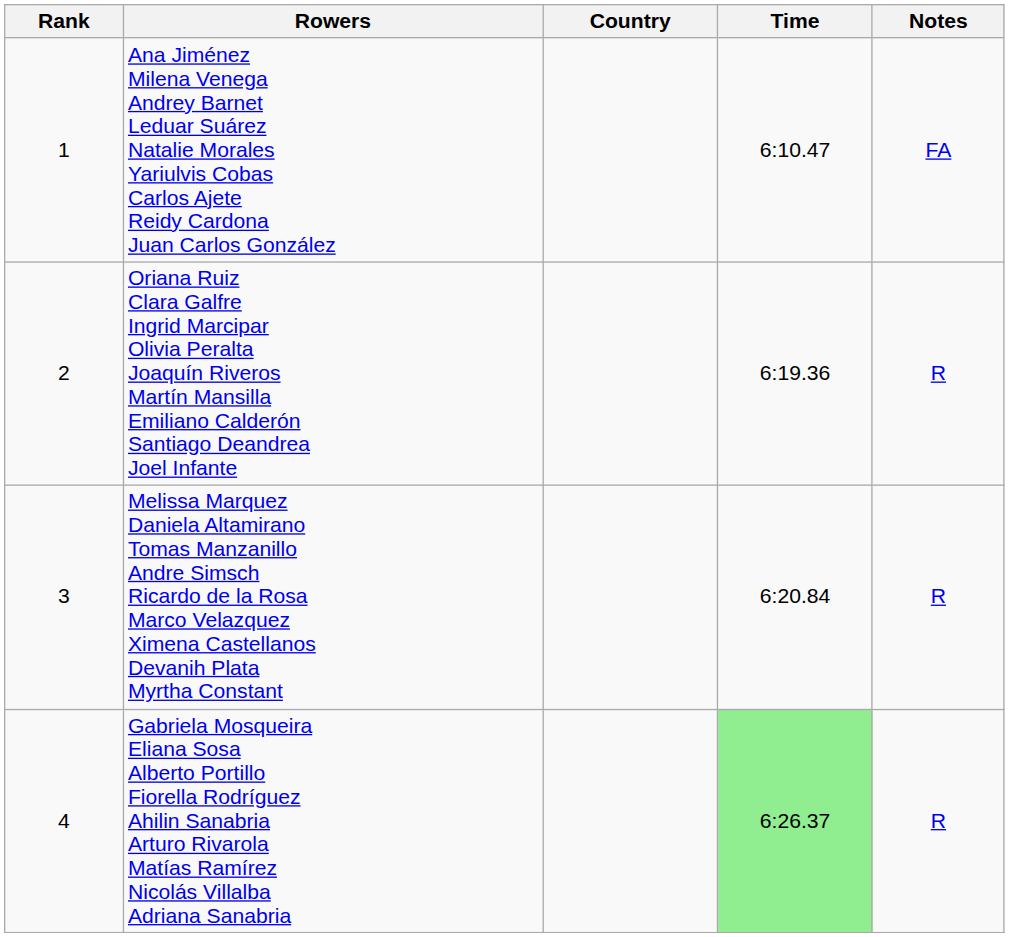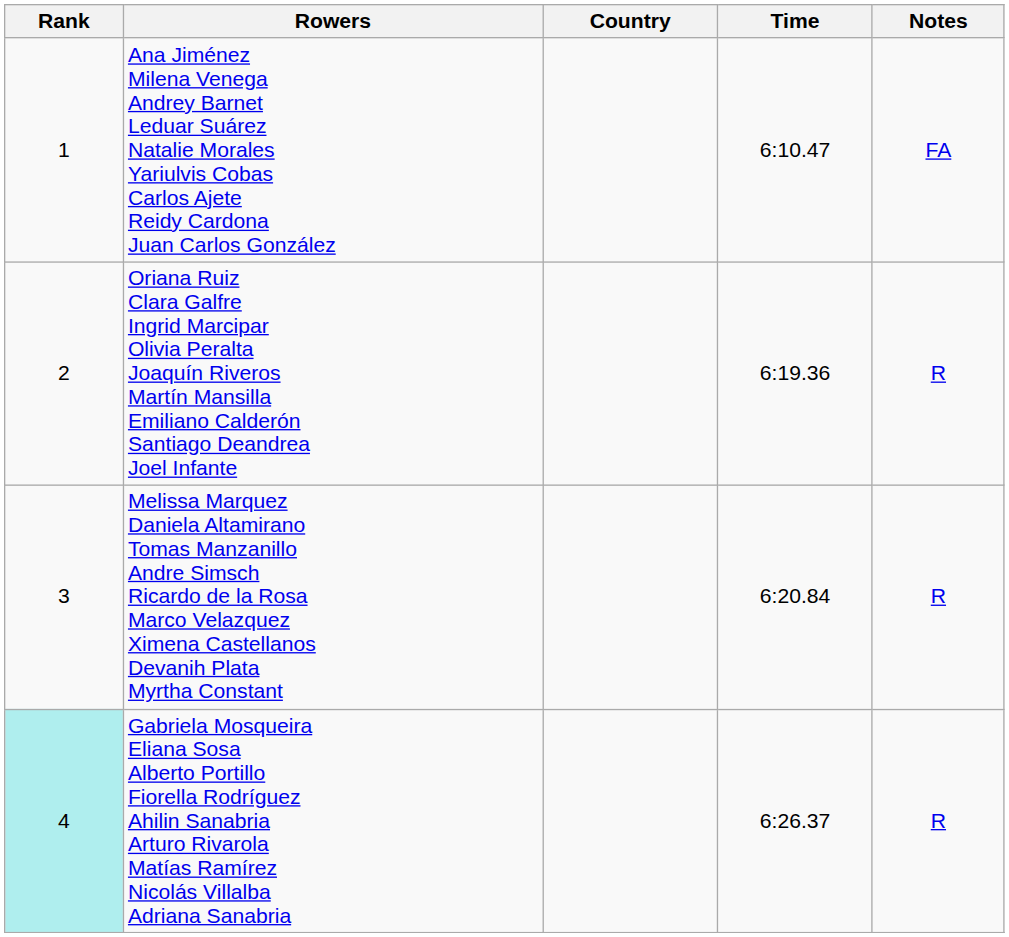row 5 | Rank: no background -> paleturquoise background
row 5 | Time: lightgreen background -> no background
